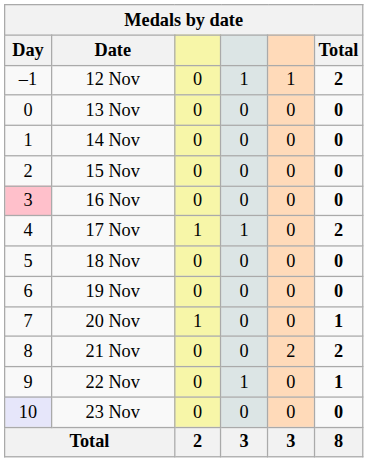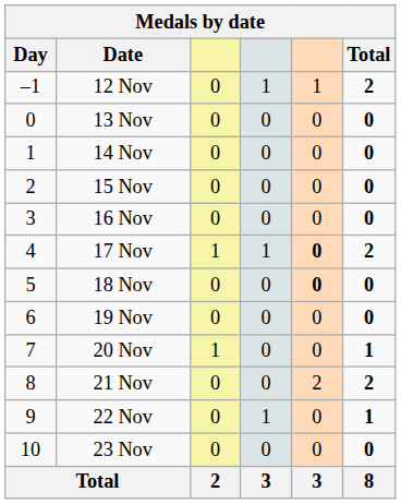16 Nov | Day: pink background -> no background
17 Nov | column 5: normal -> bold
18 Nov | column 5: normal -> bold
23 Nov | Day: lavender background -> no background
